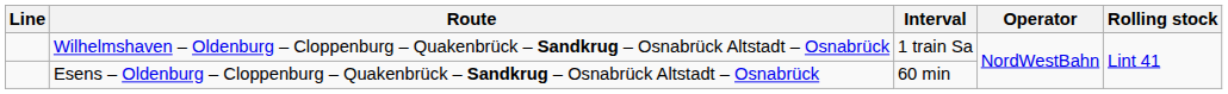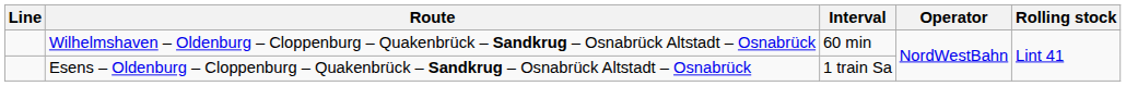row 2 | Interval: 1 train Sa -> 60 min
row 3 | Interval: 60 min -> 1 train Sa
